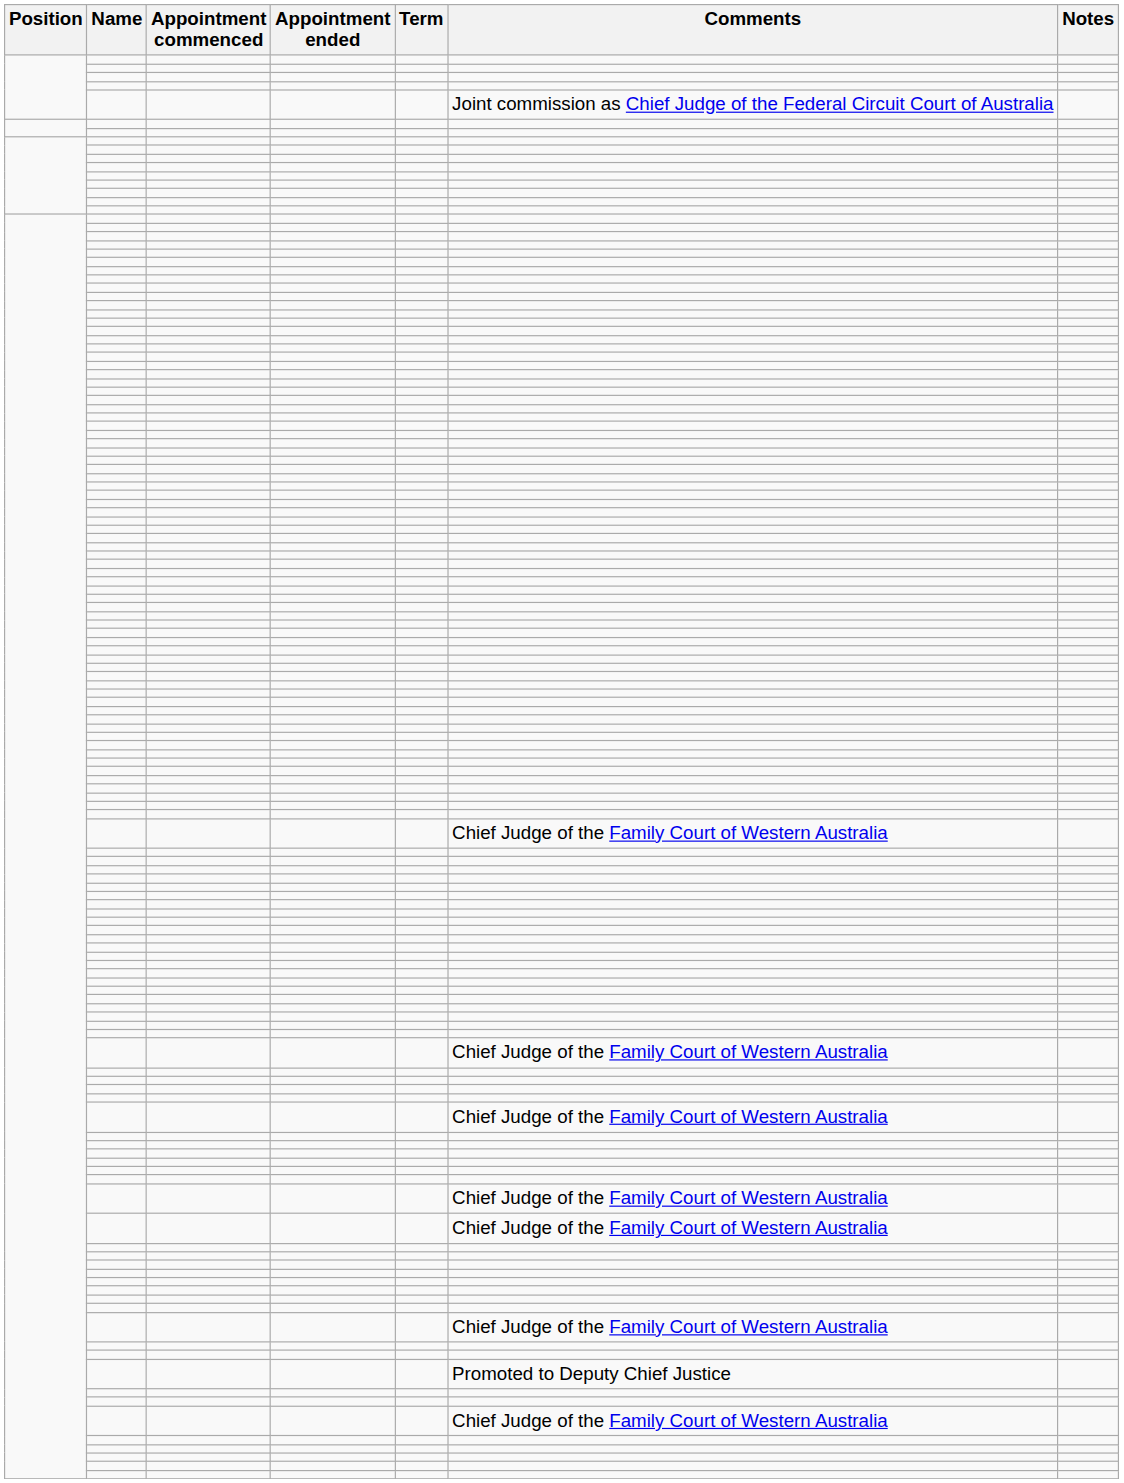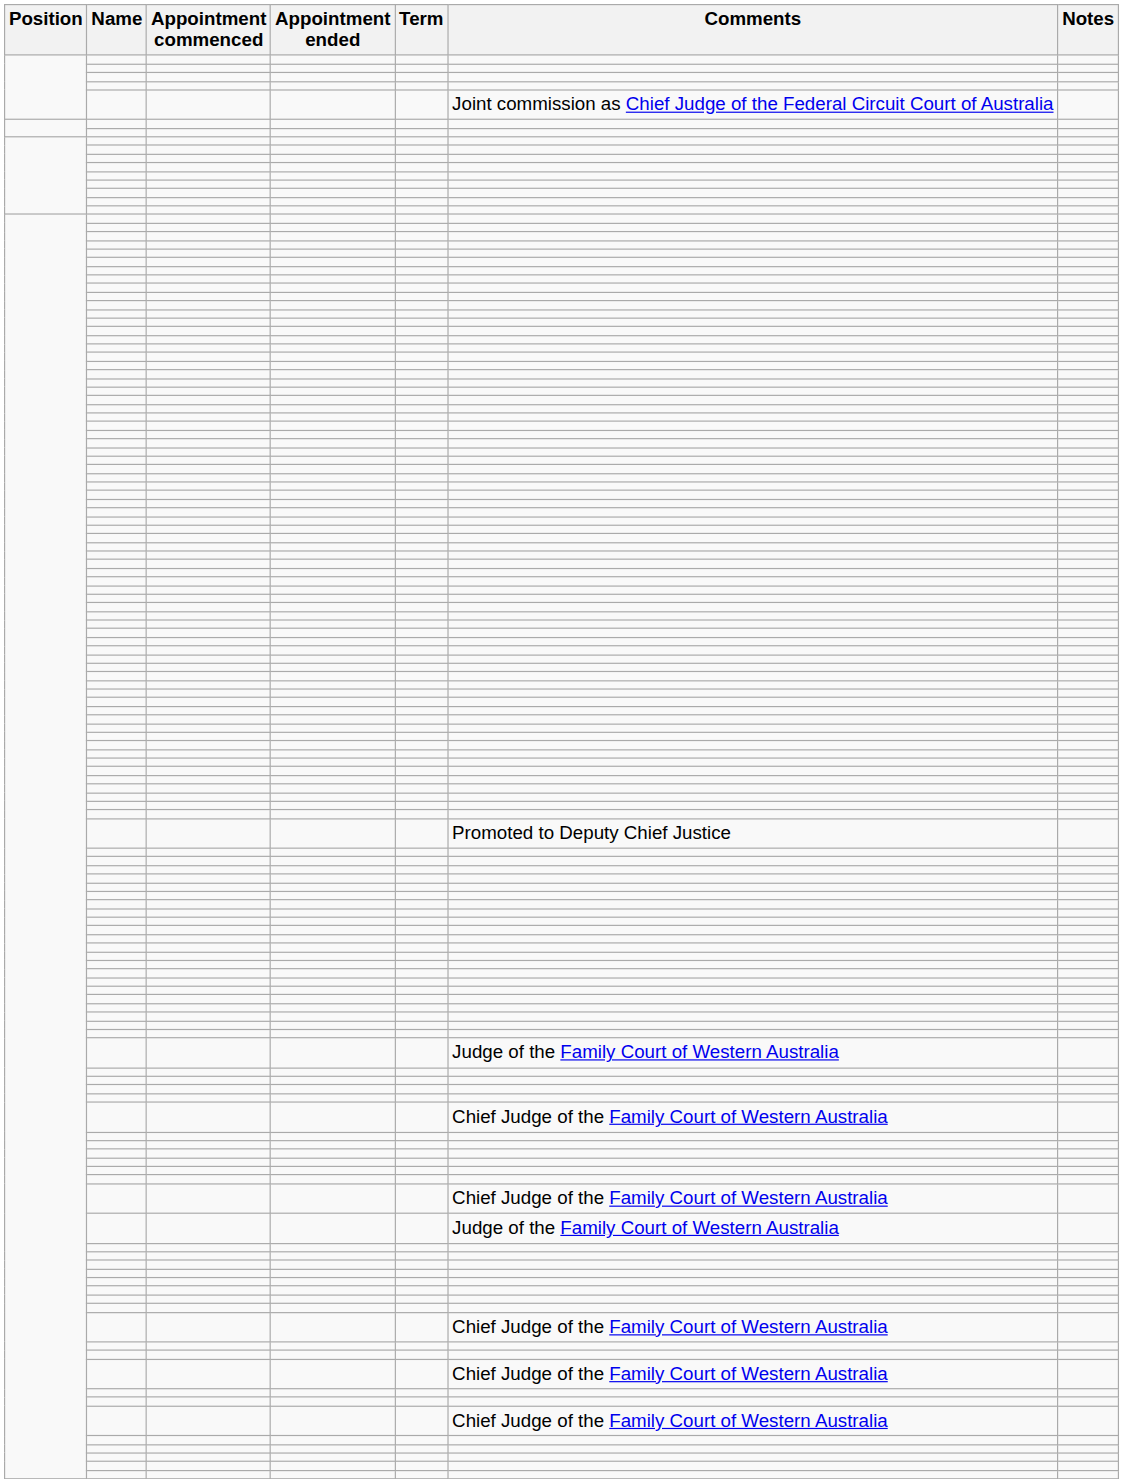row 88 | Comments: Chief Judge of the Family Court of Western Australia -> Promoted to Deputy Chief Justice
row 111 | Comments: Chief Judge of the Family Court of Western Australia -> Judge of the Family Court of Western Australia
row 124 | Comments: Chief Judge of the Family Court of Western Australia -> Judge of the Family Court of Western Australia
row 136 | Comments: Promoted to Deputy Chief Justice -> Chief Judge of the Family Court of Western Australia
